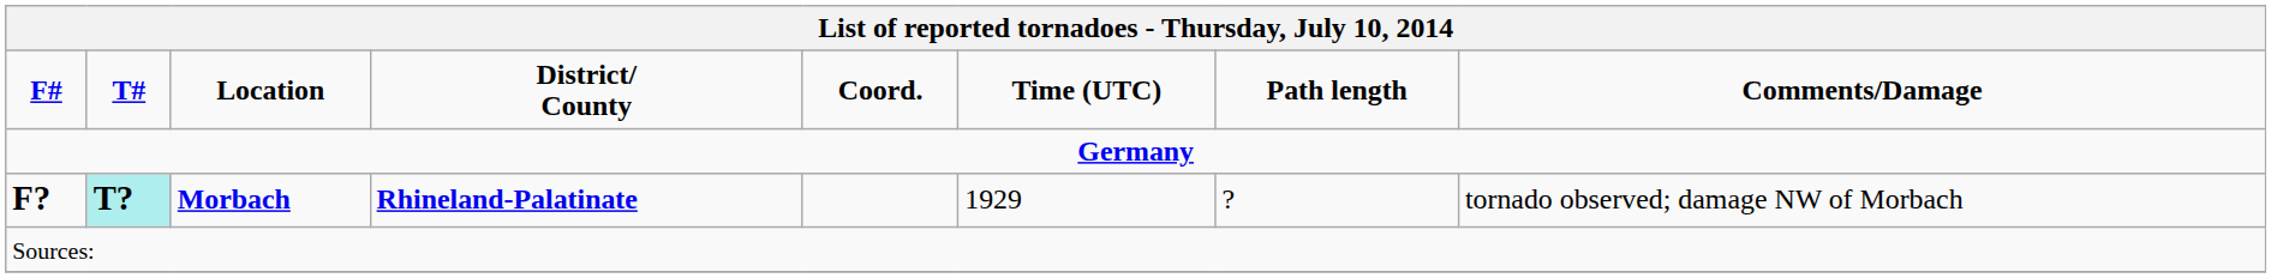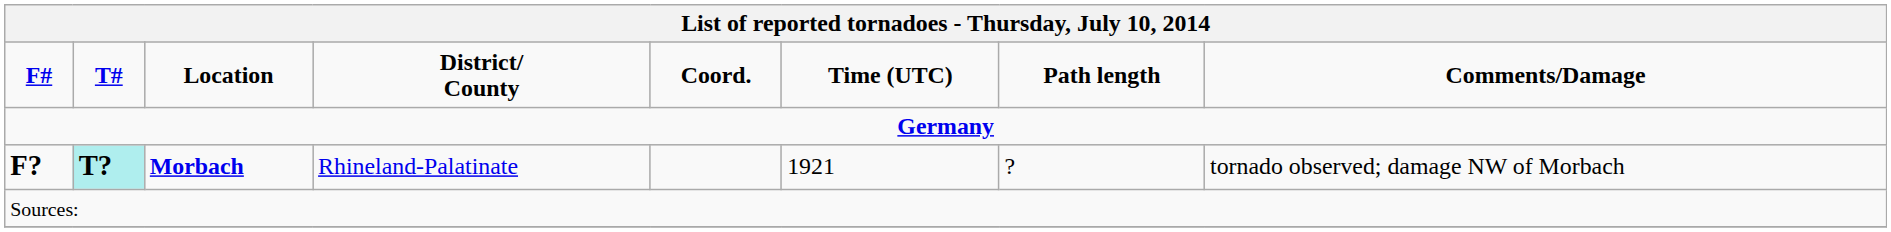F? | District/ County: bold -> normal
F? | Time (UTC): 1929 -> 1921
